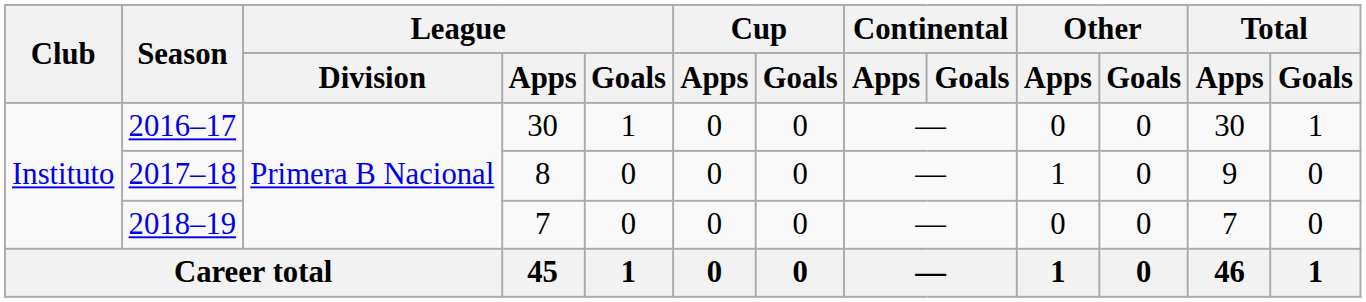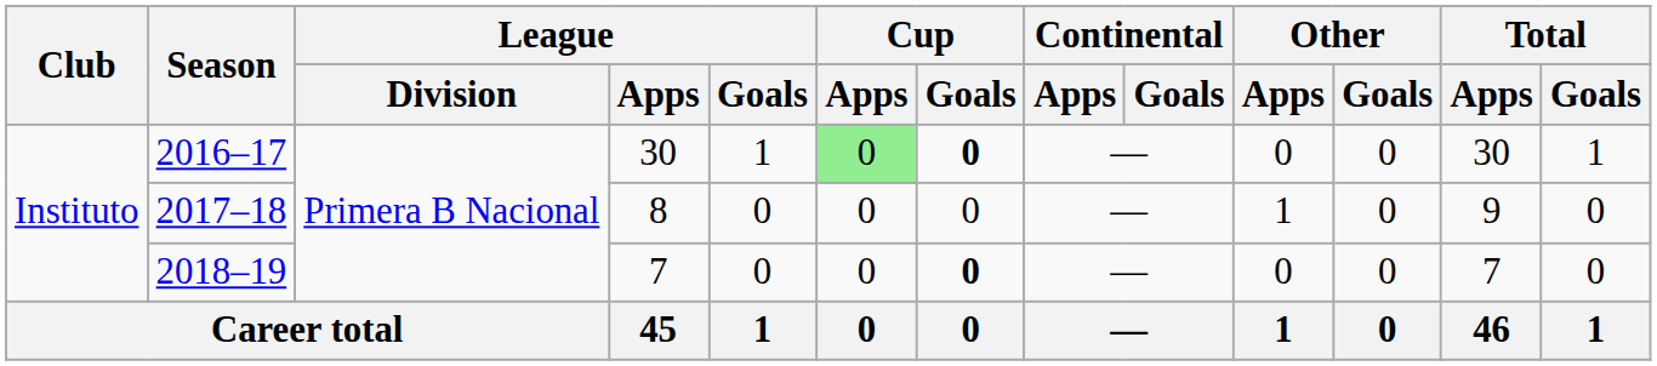2016–17 | Cup / Apps: no background -> lightgreen background
2016–17 | Cup / Goals: normal -> bold
2018–19 | Cup / Goals: normal -> bold
